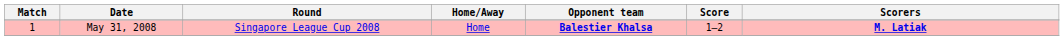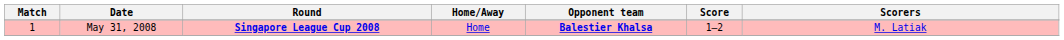May 31, 2008 | Round: normal -> bold
May 31, 2008 | Scorers: bold -> normal
